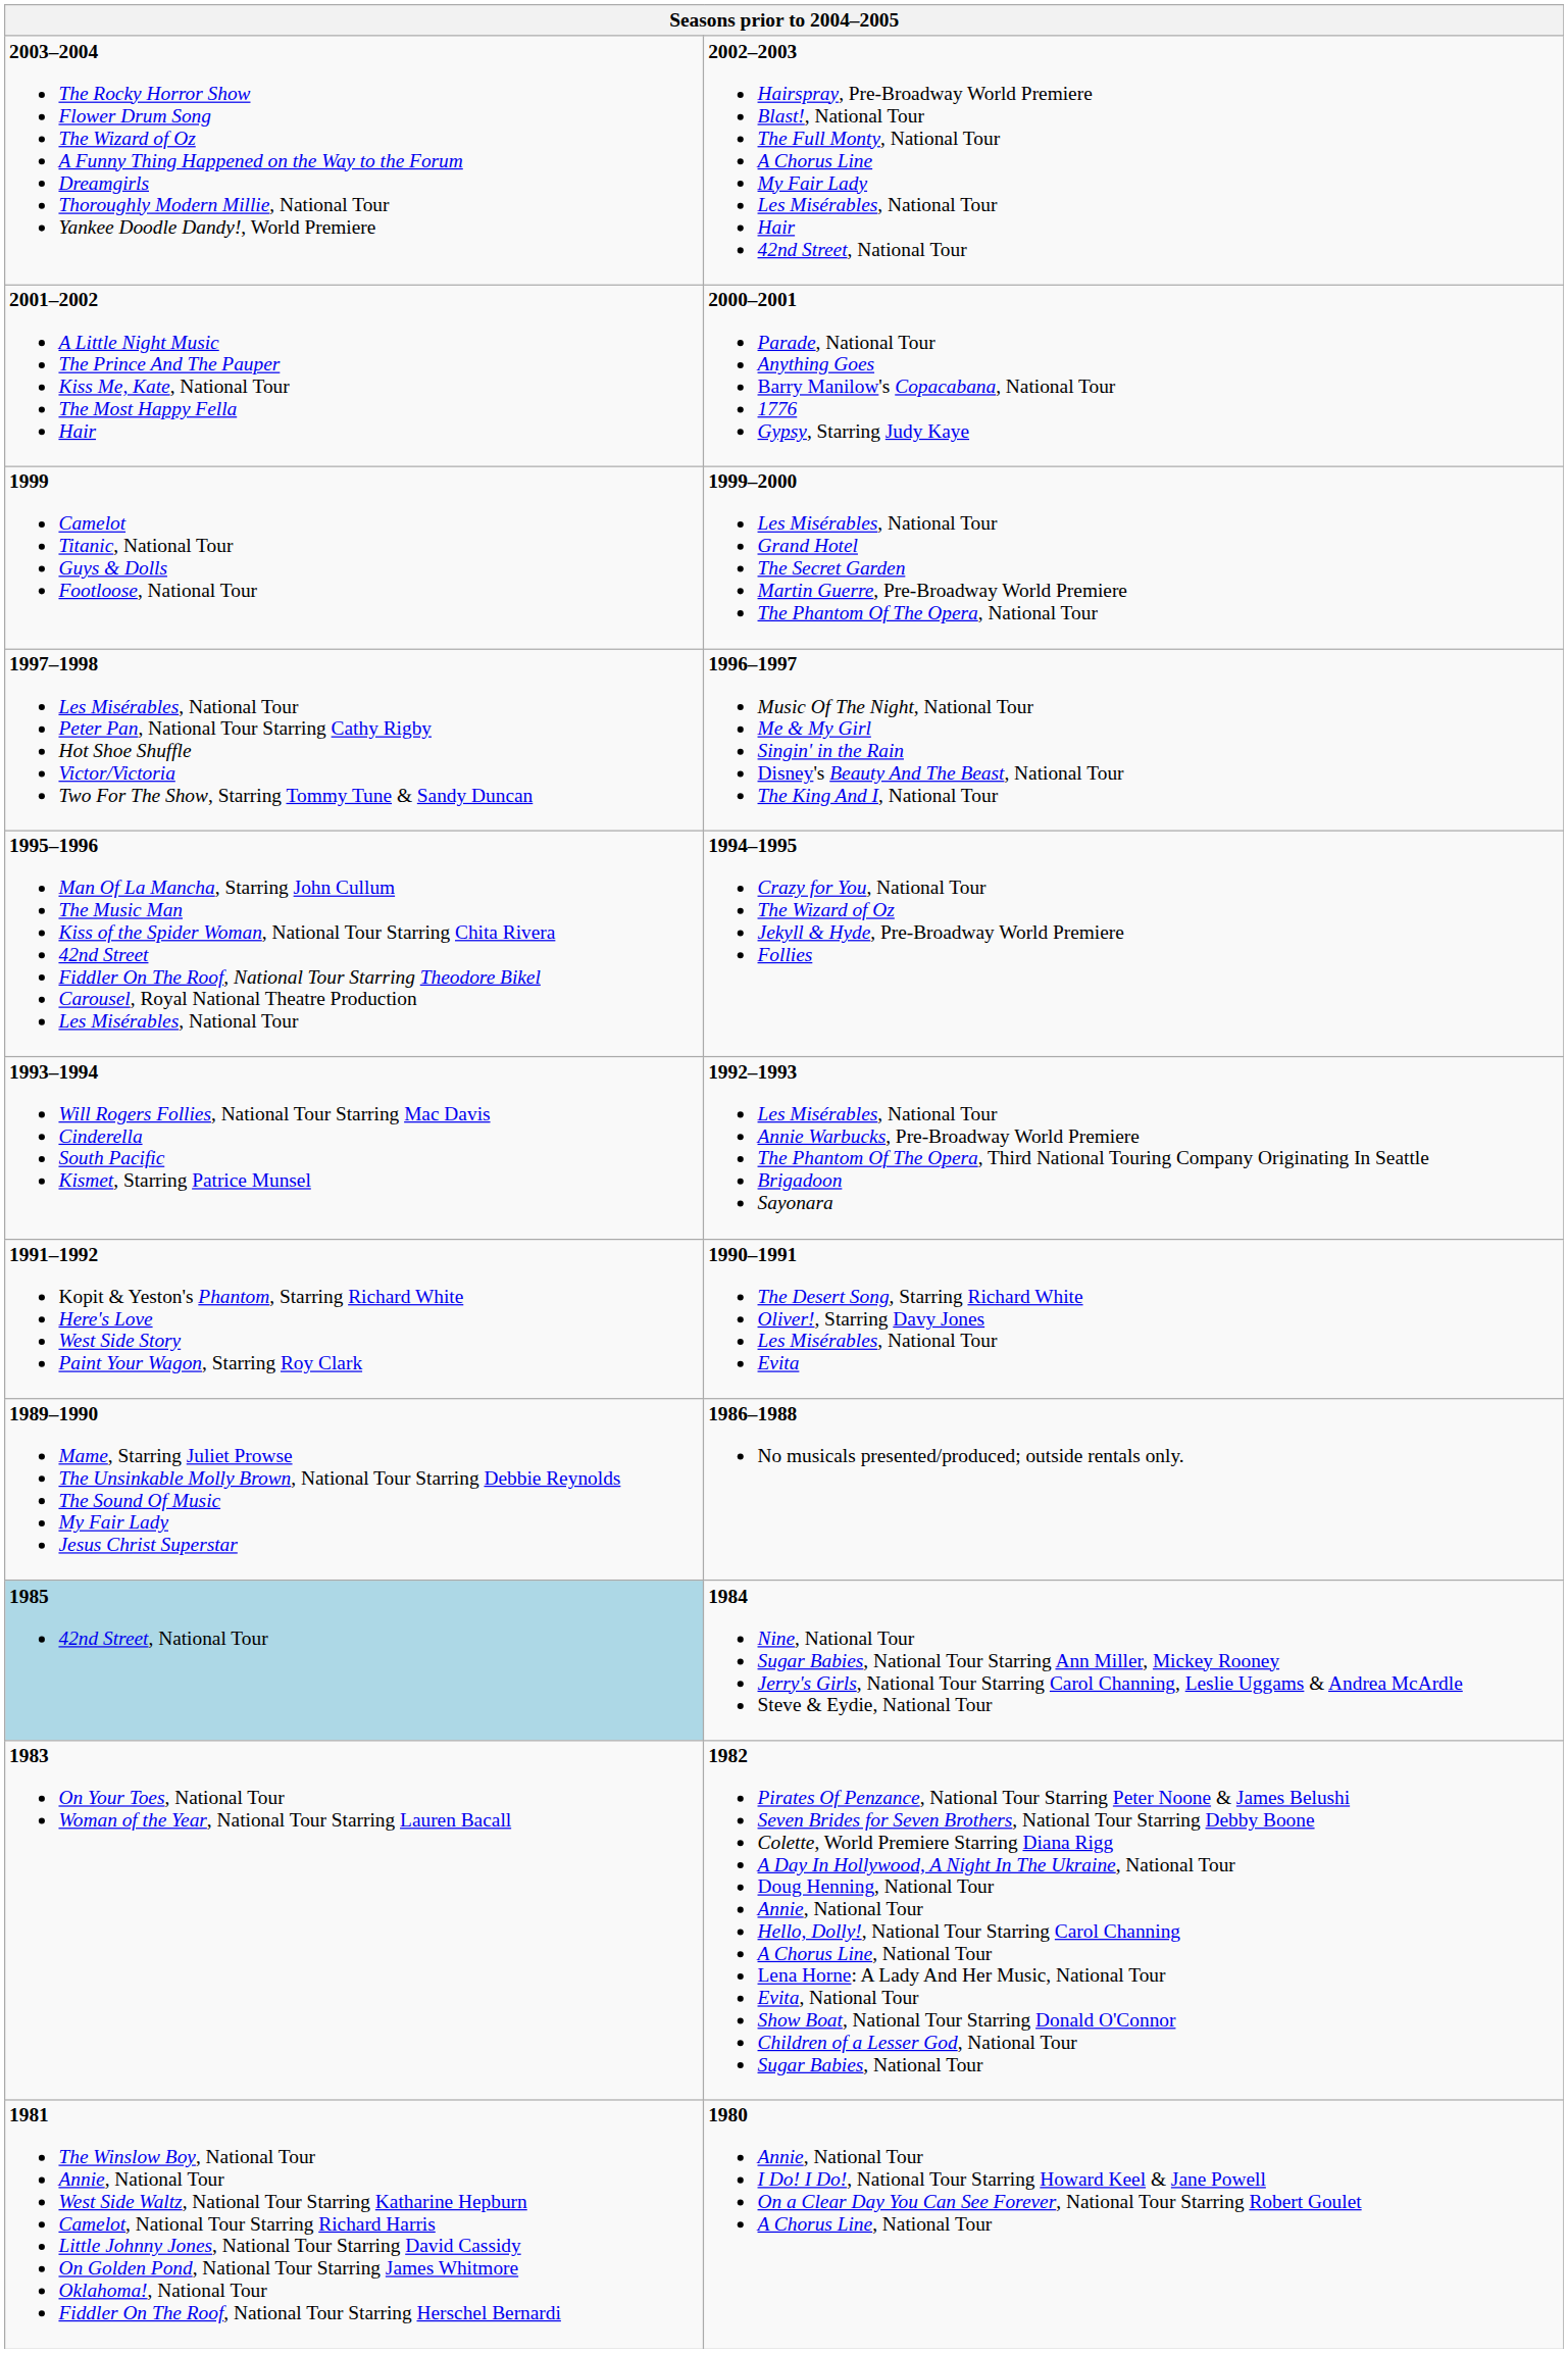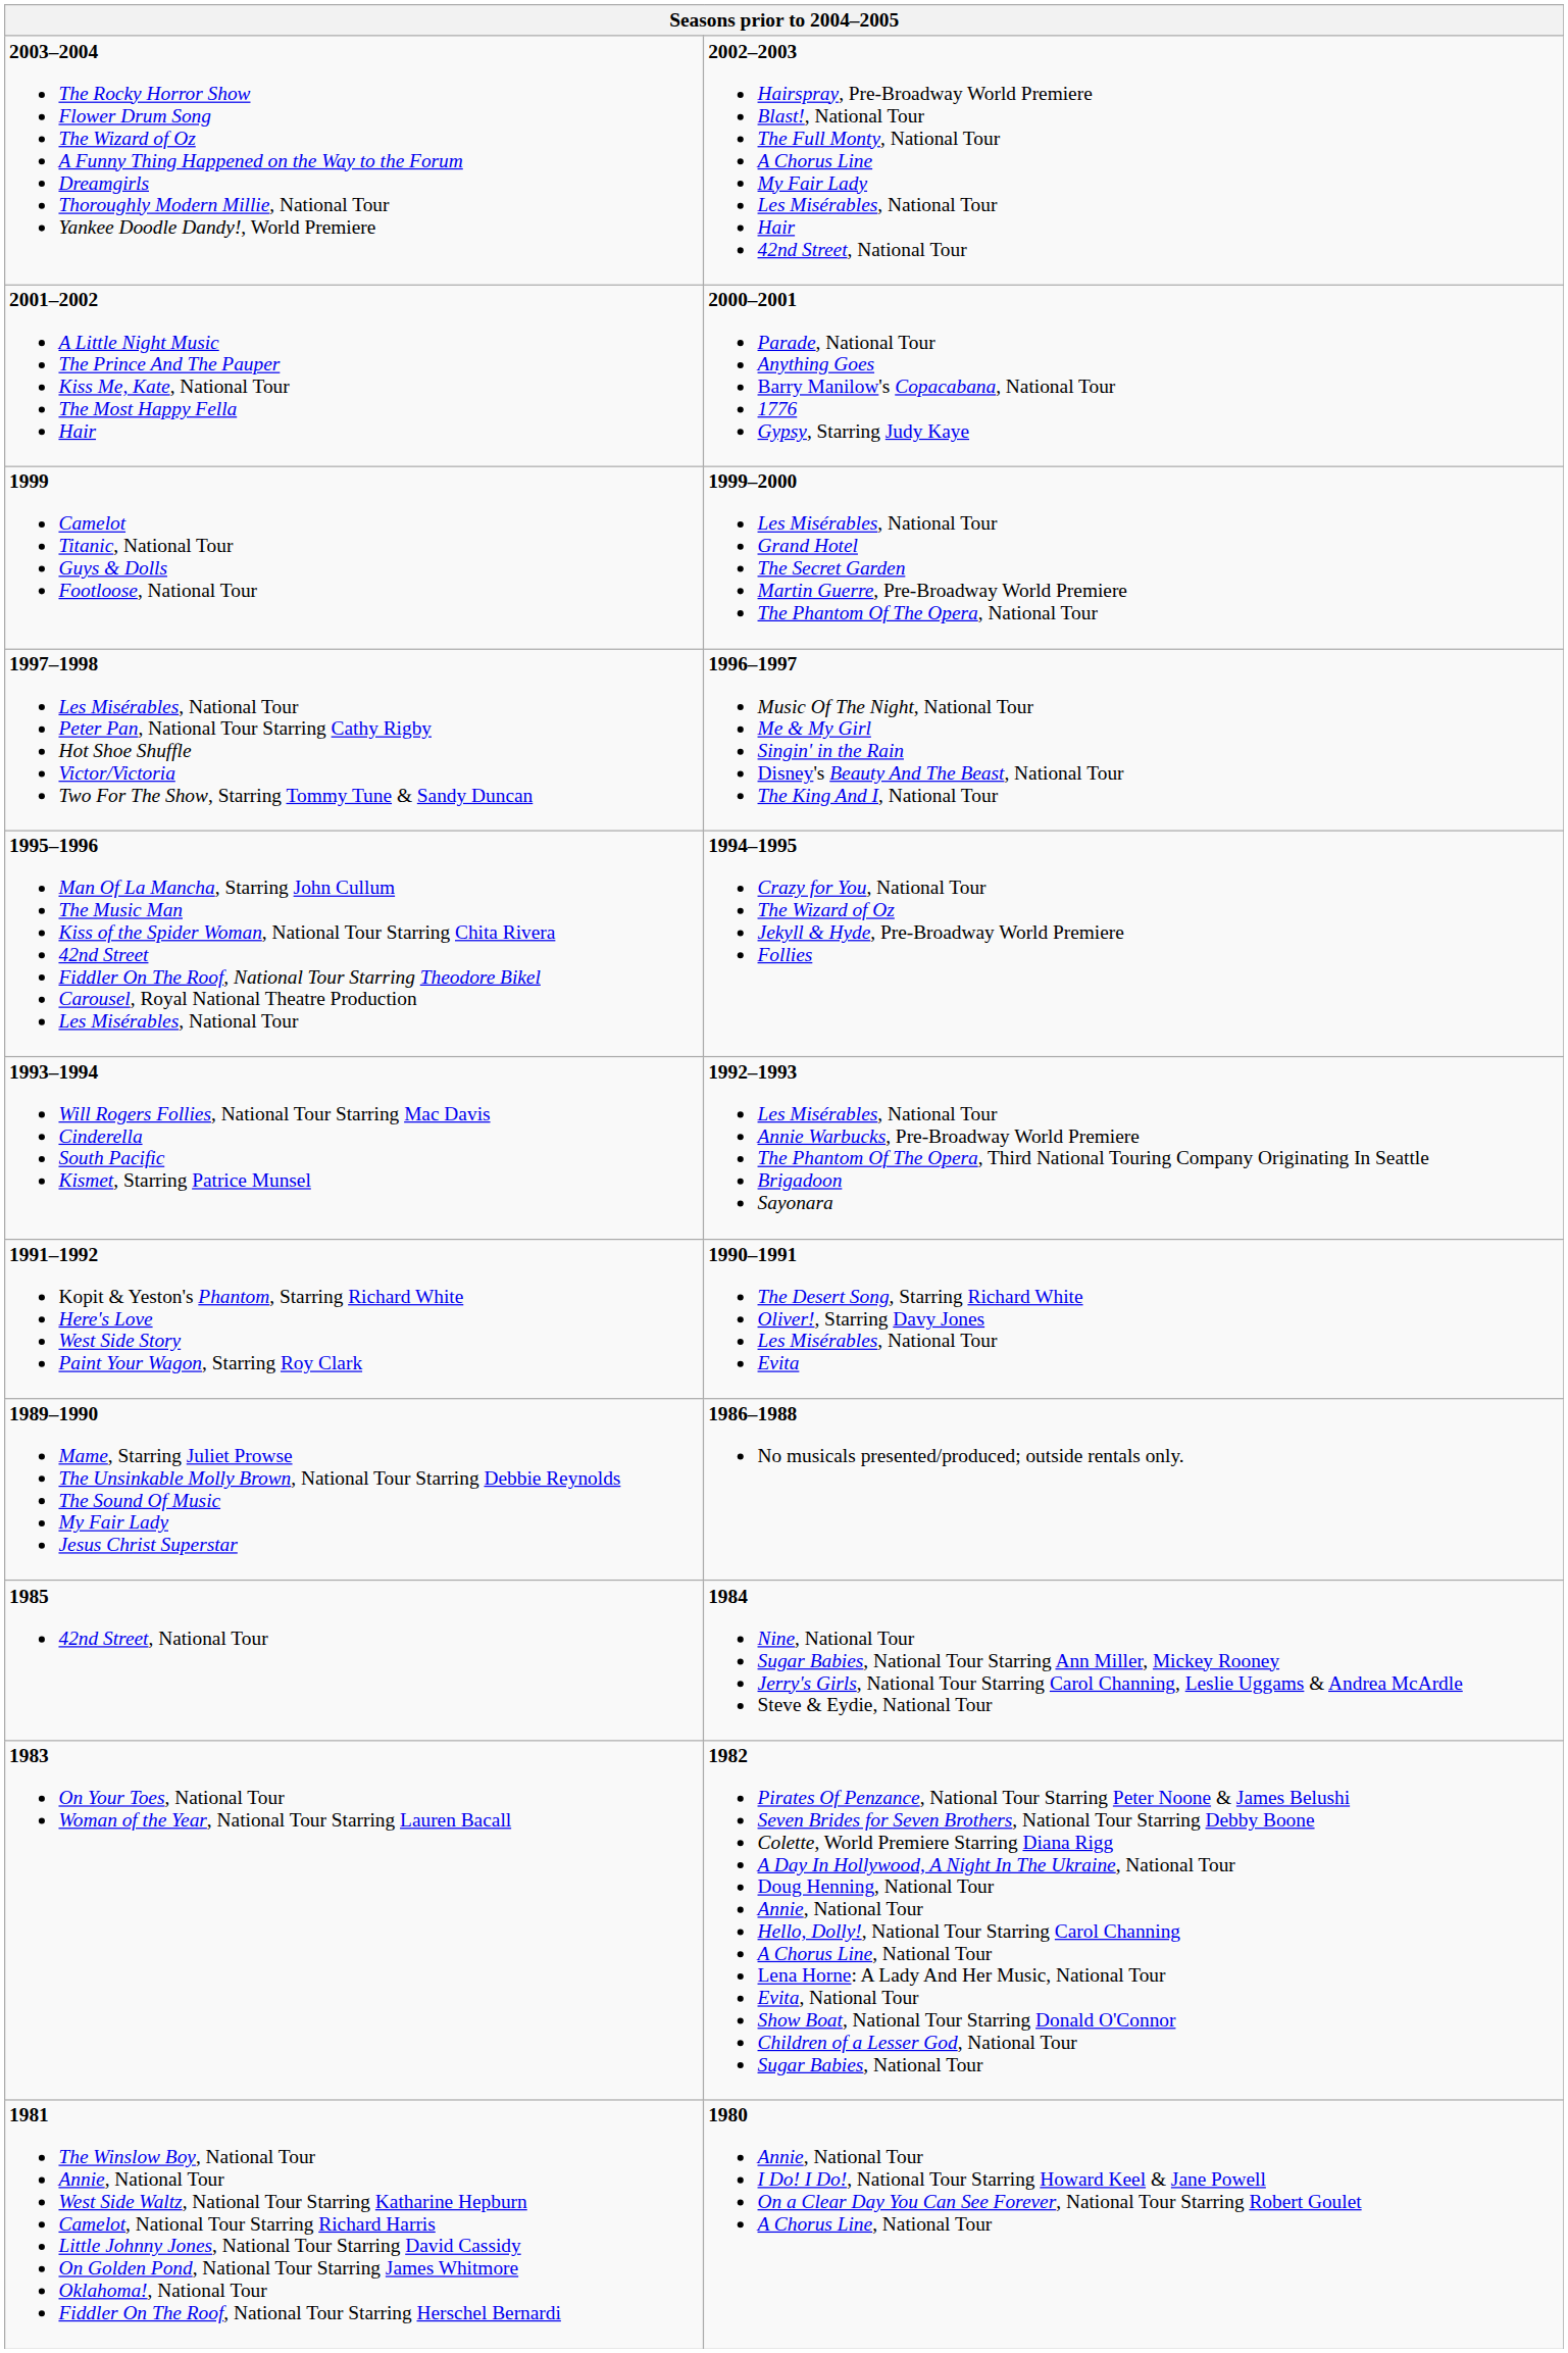1985 42nd Street, National Tour | column 1: lightblue background -> no background
